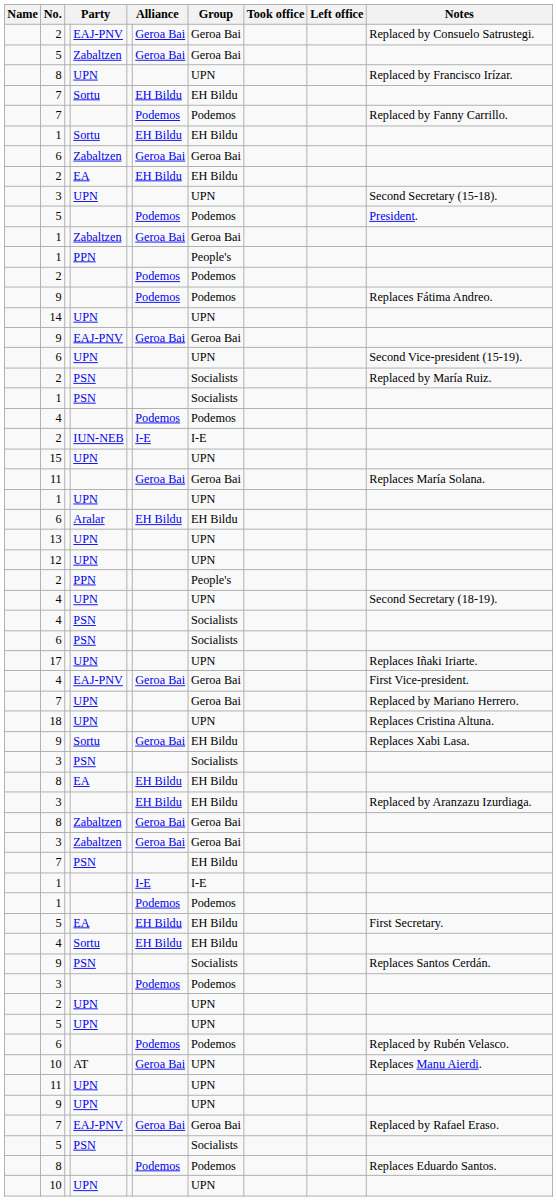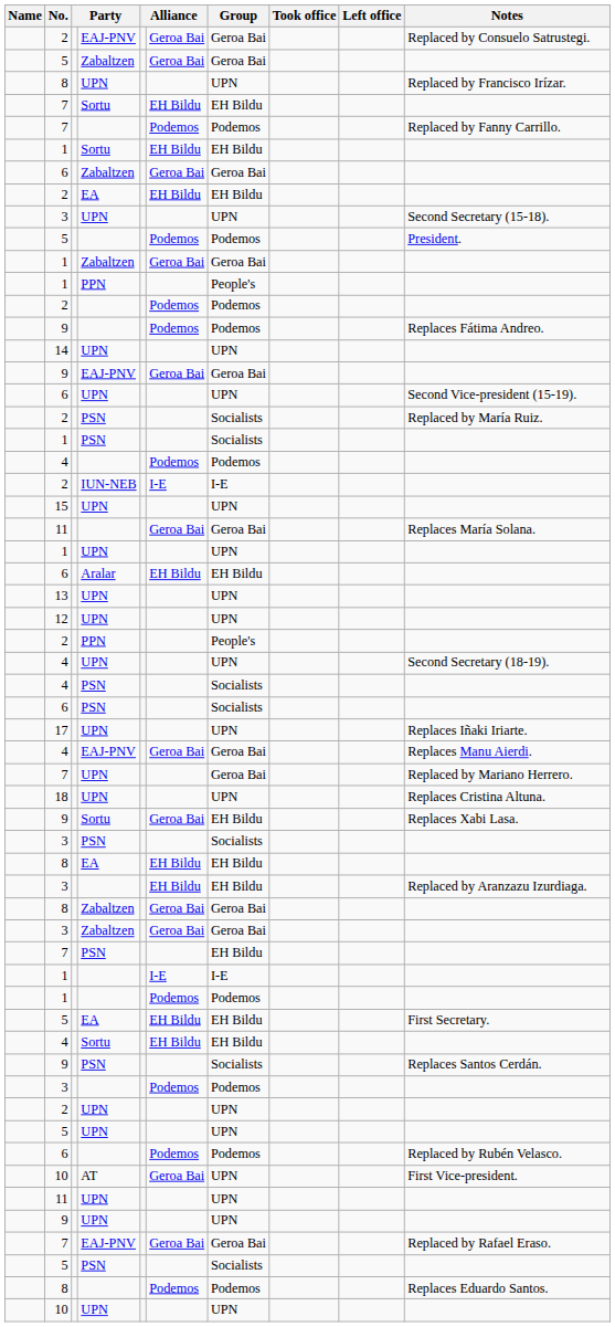4 / EAJ-PNV | Notes: First Vice-president. -> Replaces Manu Aierdi.
10 / AT | Notes: Replaces Manu Aierdi. -> First Vice-president.
